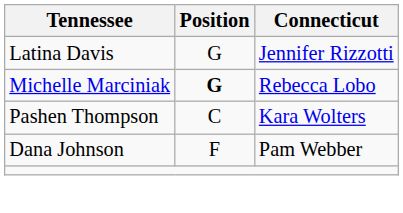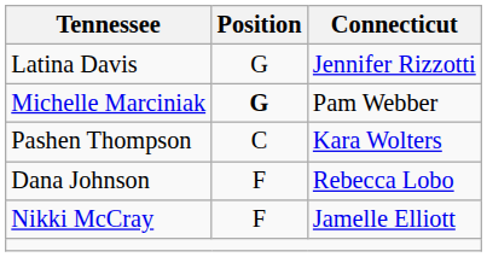Michelle Marciniak | Connecticut: Rebecca Lobo -> Pam Webber
Dana Johnson | Connecticut: Pam Webber -> Rebecca Lobo
+ row: Nikki McCray | F | Jamelle Elliott
